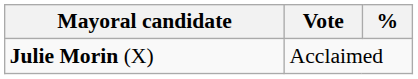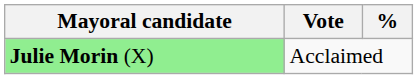Julie Morin (X) | Mayoral candidate: no background -> lightgreen background
